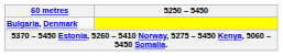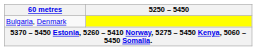Bulgaria, Denmark | 60 metres: bold -> normal
